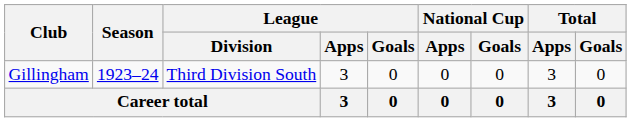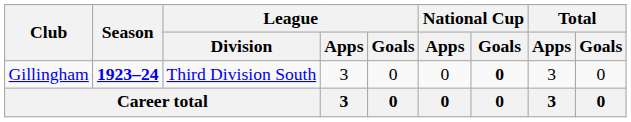Gillingham | Season: normal -> bold
Gillingham | National Cup / Goals: normal -> bold
